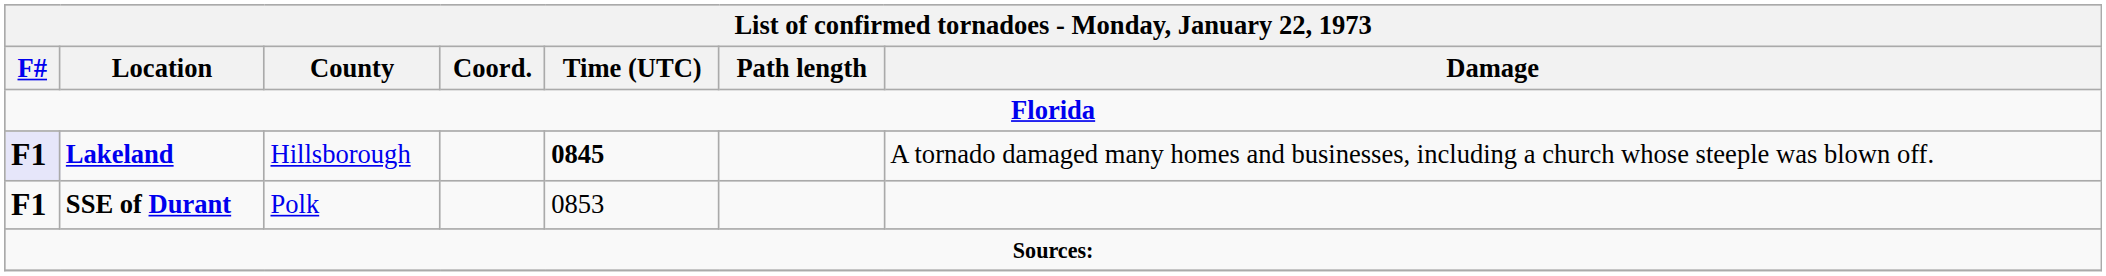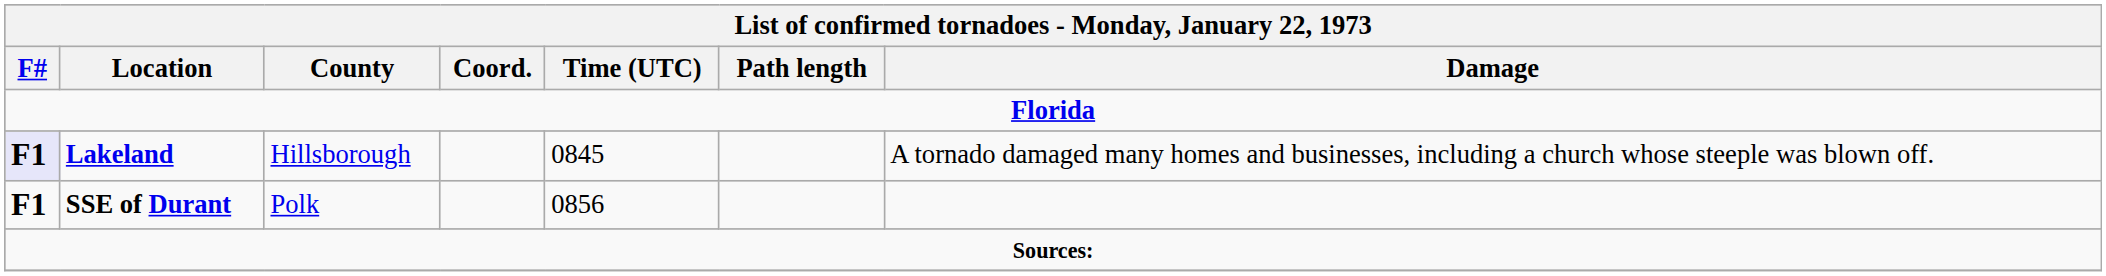Lakeland | Time (UTC): bold -> normal
SSE of Durant | Time (UTC): 0853 -> 0856
